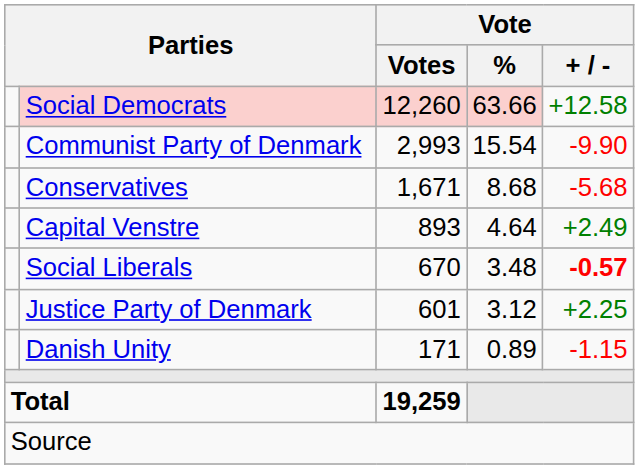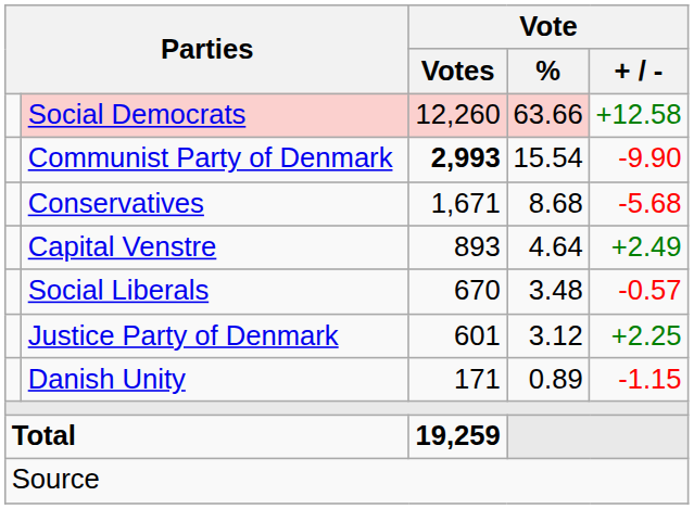Communist Party of Denmark | Vote / Votes: normal -> bold
Social Liberals | Vote / + / -: bold -> normal
